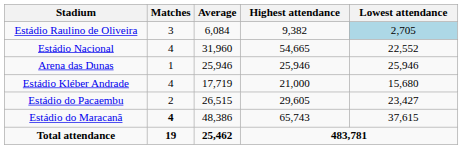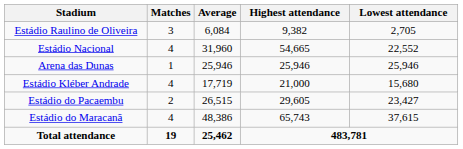Estádio Raulino de Oliveira | Lowest attendance: lightblue background -> no background
Estádio do Maracanã | Matches: bold -> normal
